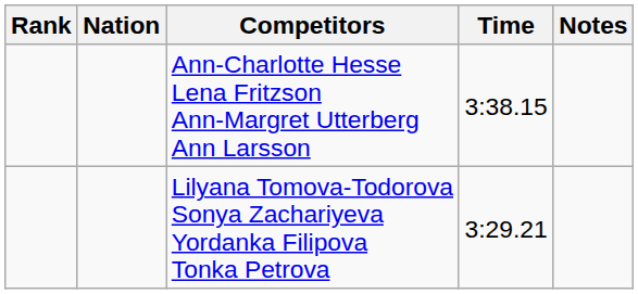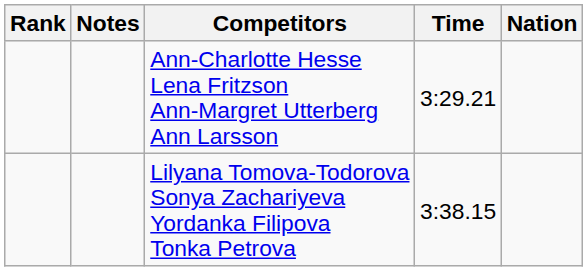columns swapped: Nation <-> Notes
row 2 | Time: 3:38.15 -> 3:29.21
row 3 | Time: 3:29.21 -> 3:38.15
